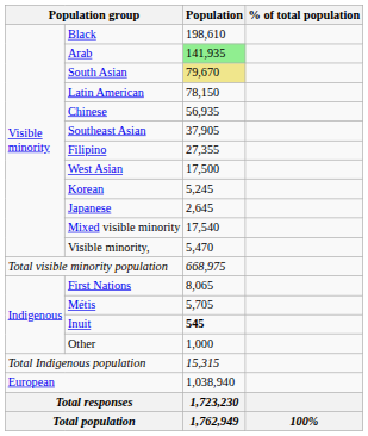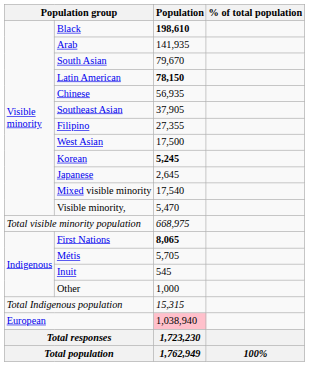Black | Population: normal -> bold
Arab | Population: lightgreen background -> no background
South Asian | Population: khaki background -> no background
Latin American | Population: normal -> bold
Korean | Population: normal -> bold
First Nations | Population: normal -> bold
Inuit | Population: bold -> normal
European | Population: no background -> pink background
